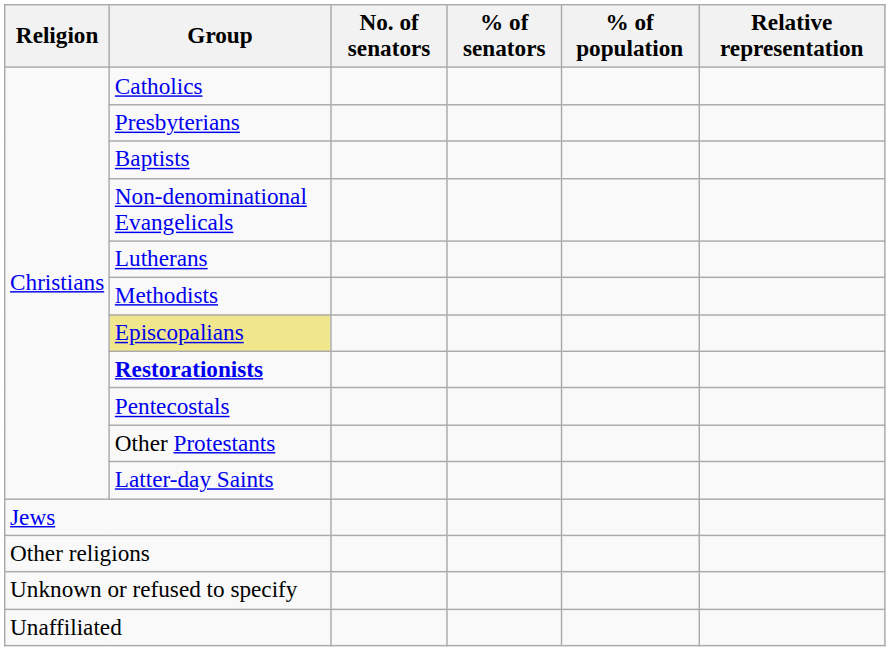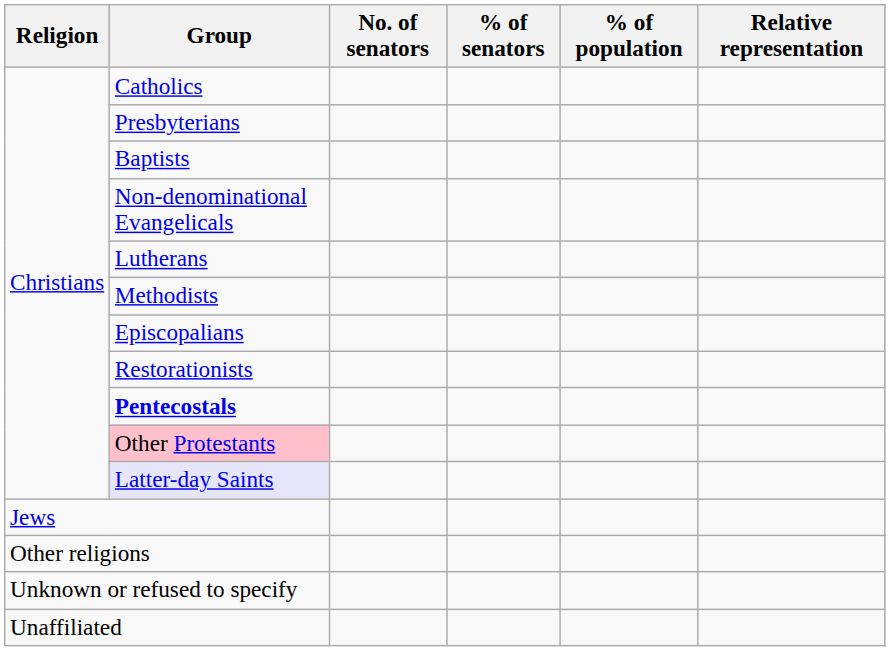Episcopalians | Group: khaki background -> no background
Restorationists | Group: bold -> normal
Pentecostals | Group: normal -> bold
Other Protestants | Group: no background -> pink background
Latter-day Saints | Group: no background -> lavender background
